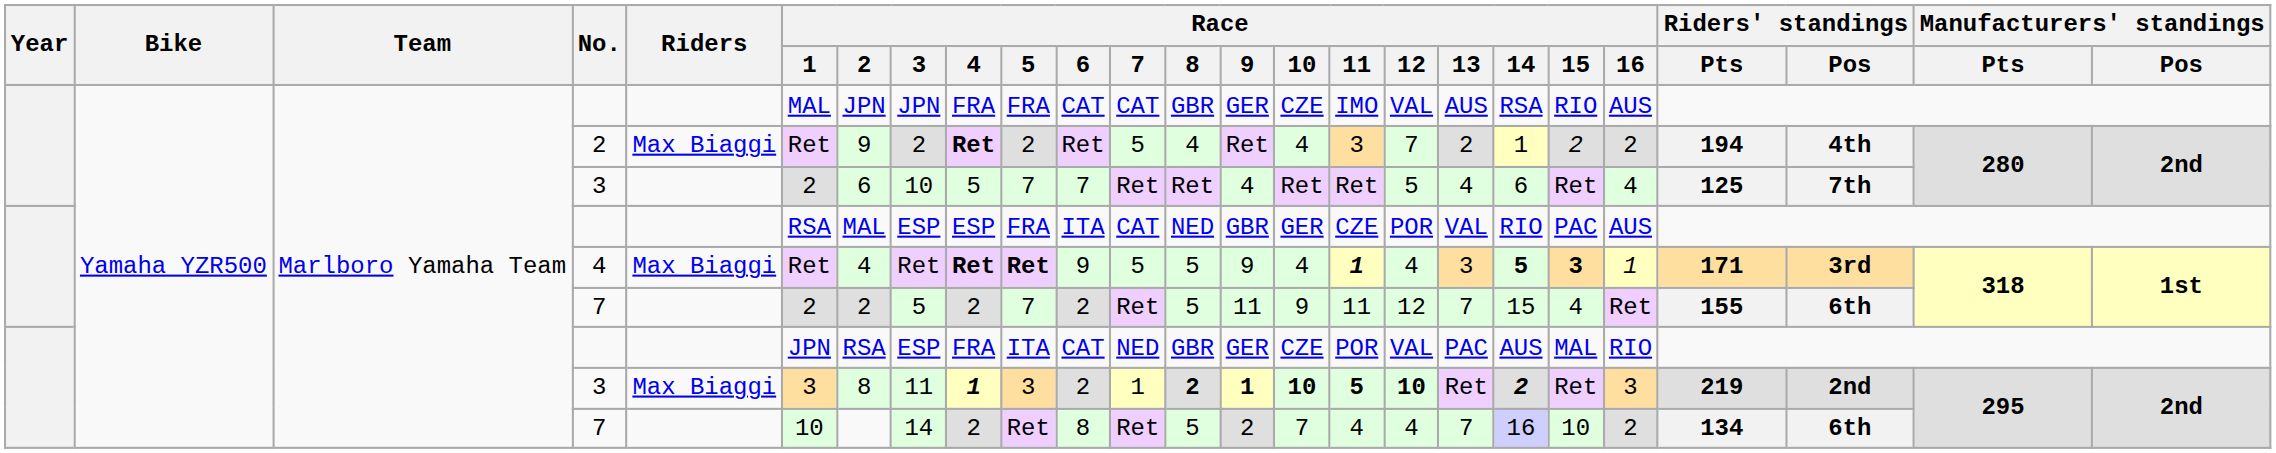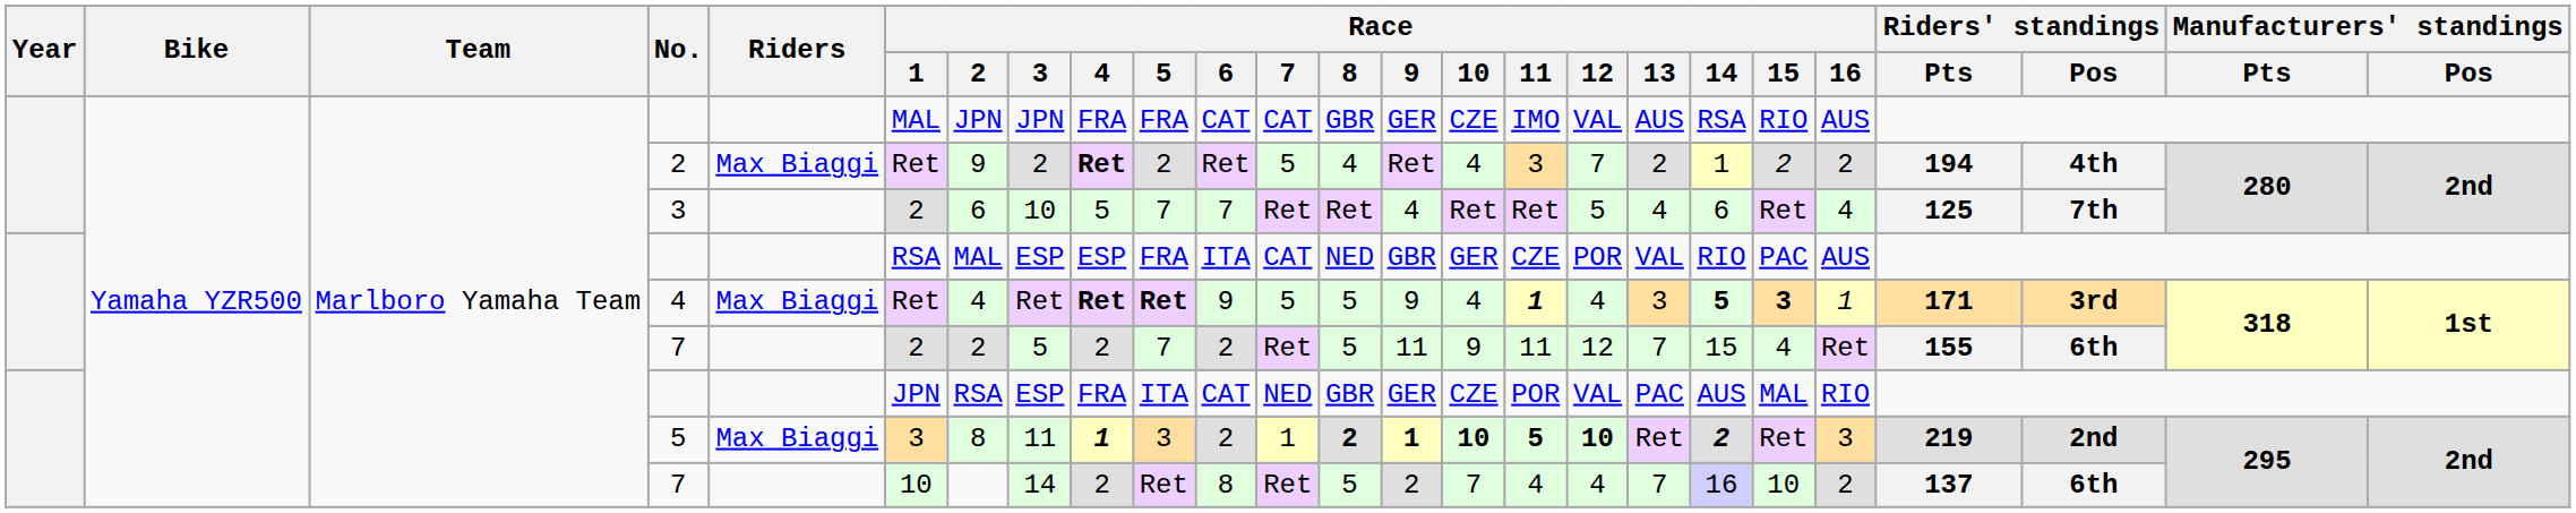row 10 | No.: 3 -> 5
row 11 | Riders' standings / Pts: 134 -> 137
